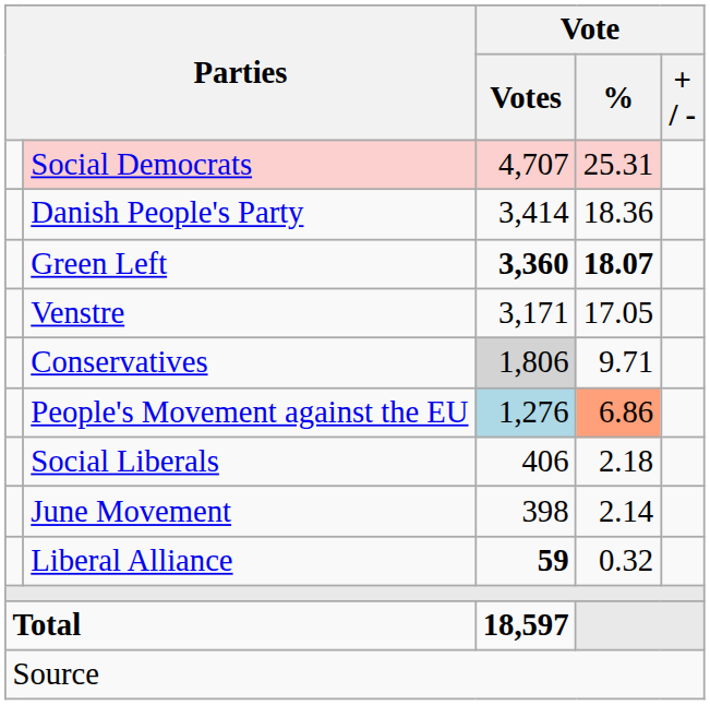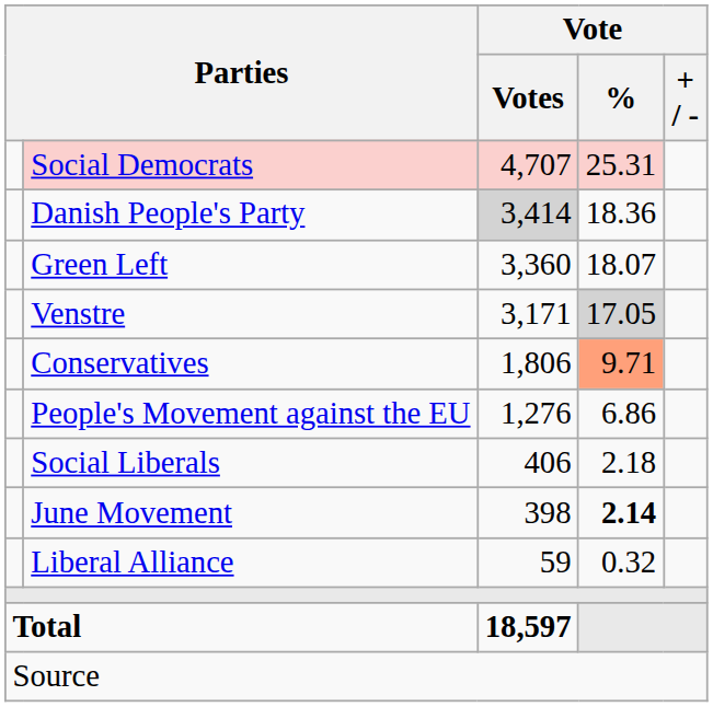Danish People's Party | Vote / Votes: no background -> lightgrey background
Green Left | Vote / Votes: bold -> normal
Green Left | Vote / %: bold -> normal
Venstre | Vote / %: no background -> lightgrey background
Conservatives | Vote / Votes: lightgrey background -> no background
Conservatives | Vote / %: no background -> lightsalmon background
People's Movement against the EU | Vote / Votes: lightblue background -> no background
People's Movement against the EU | Vote / %: lightsalmon background -> no background
June Movement | Vote / %: normal -> bold
Liberal Alliance | Vote / Votes: bold -> normal
